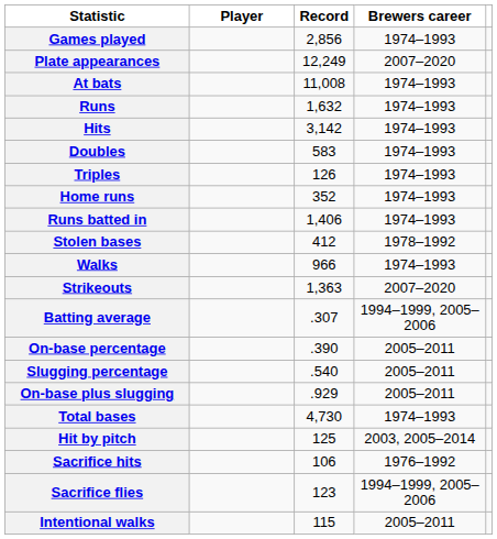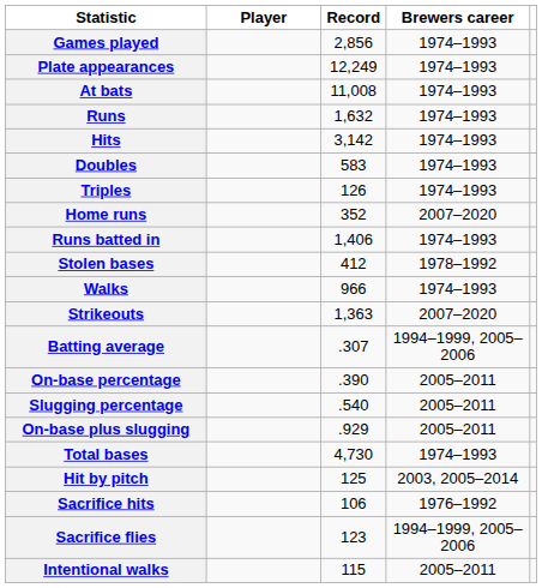Plate appearances | Brewers career: 2007–2020 -> 1974–1993
Home runs | Brewers career: 1974–1993 -> 2007–2020
